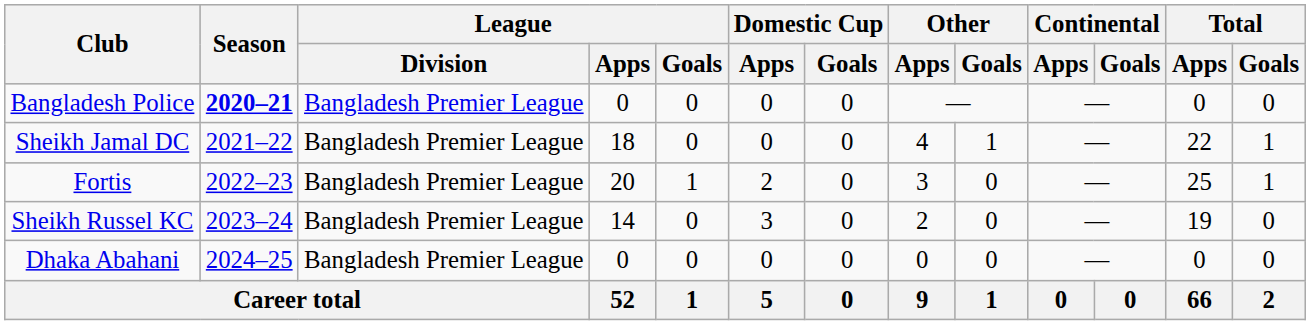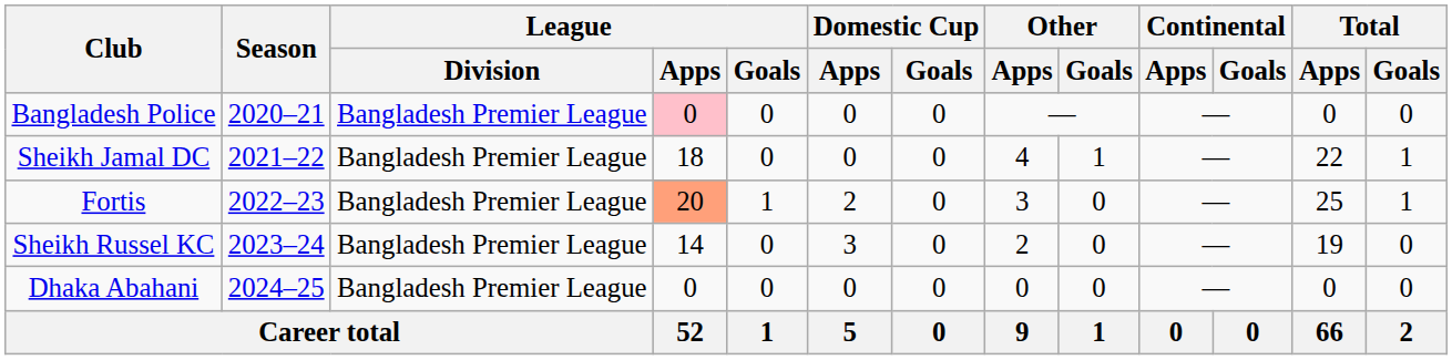Bangladesh Police | Season: bold -> normal
Bangladesh Police | League / Apps: no background -> pink background
Fortis | League / Apps: no background -> lightsalmon background
